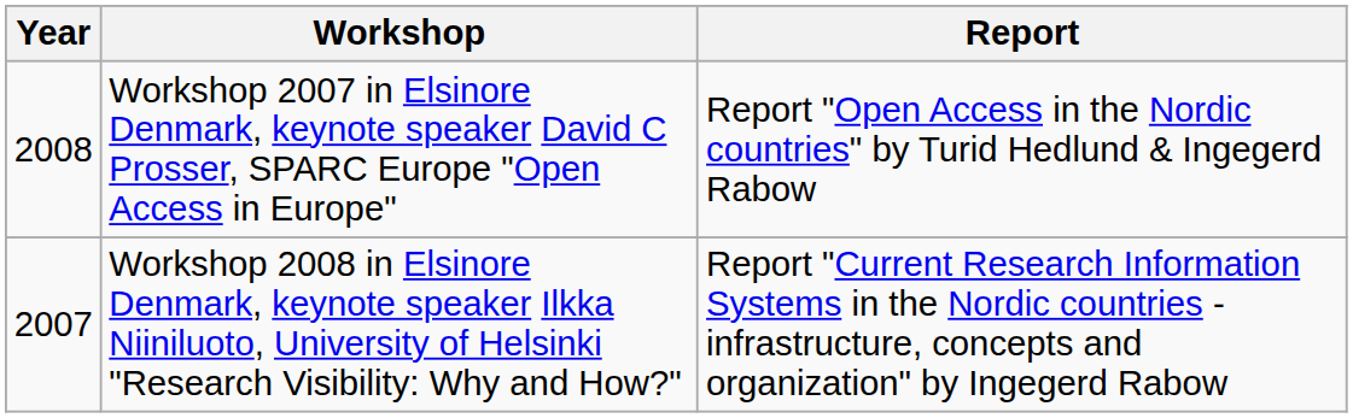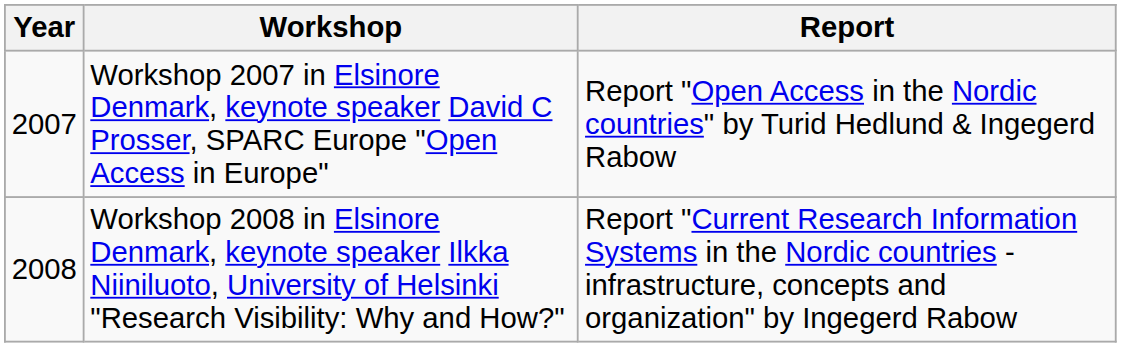row 2 | Year: 2008 -> 2007
row 3 | Year: 2007 -> 2008
